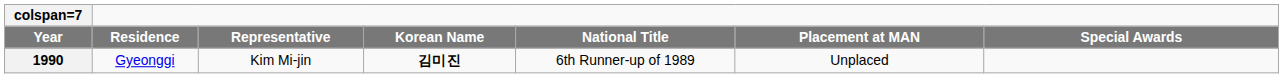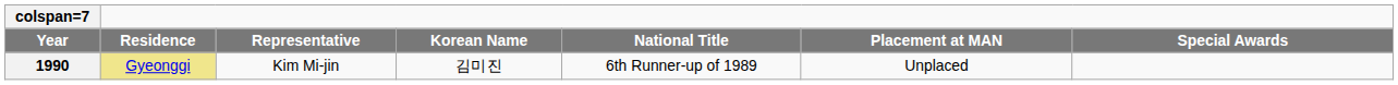1990 | Residence: no background -> khaki background
1990 | Korean Name: bold -> normal
